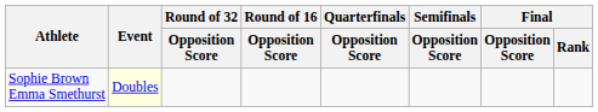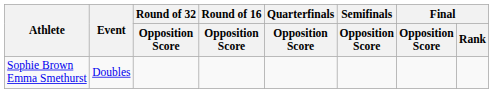Sophie Brown Emma Smethurst | Event: lightyellow background -> no background
